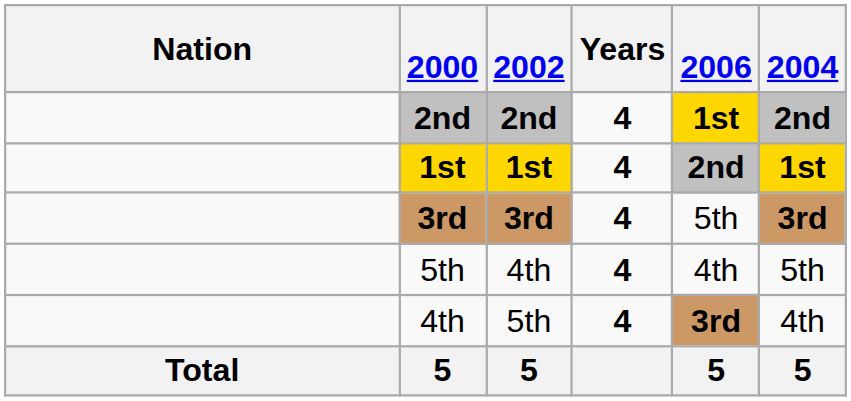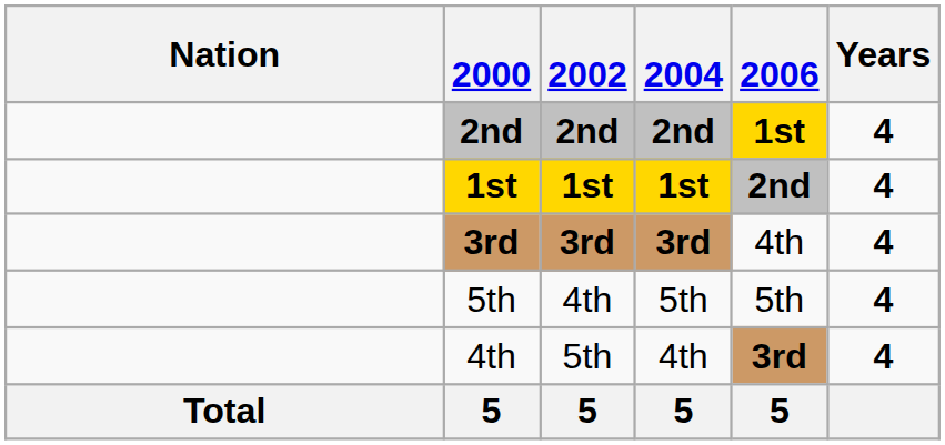columns swapped: 2004 <-> Years
row 4 | 2006: 5th -> 4th
row 5 | 2006: 4th -> 5th
